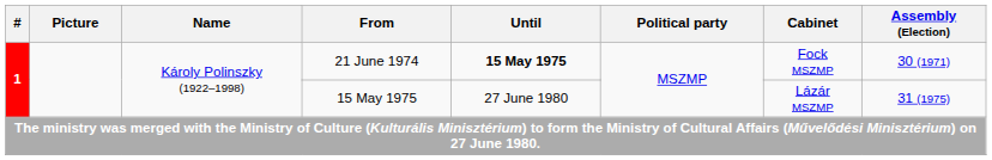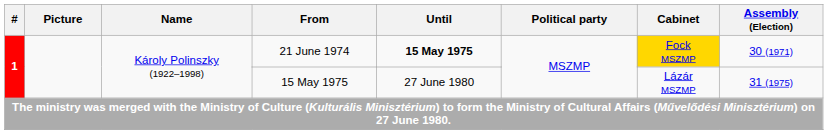21 June 1974 | Cabinet: no background -> gold background
